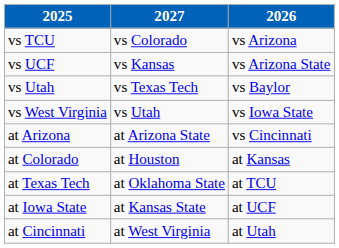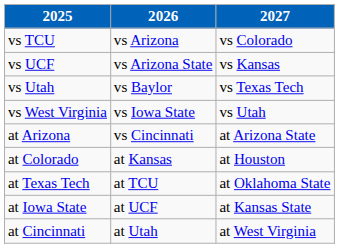columns swapped: 2026 <-> 2027
